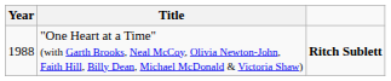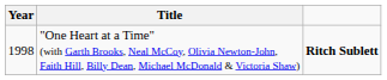row 2 | Year: 1988 -> 1998
